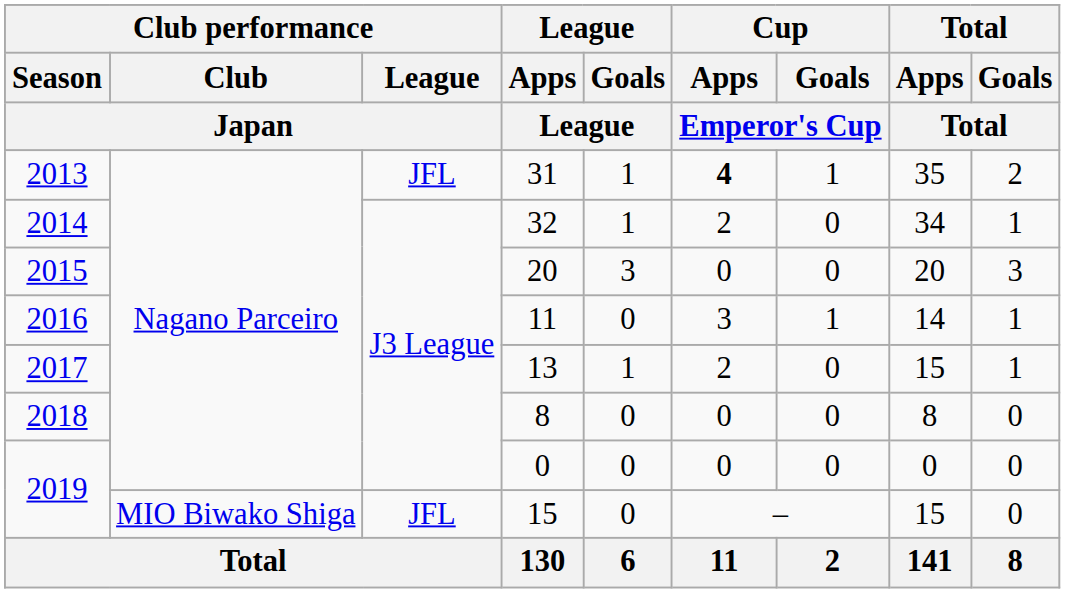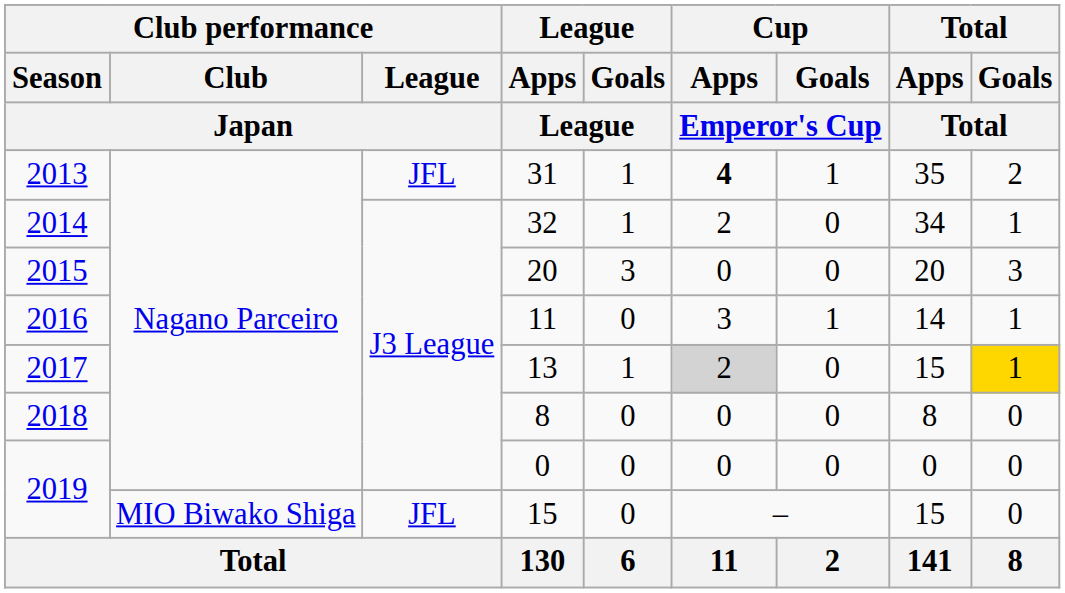13 | Cup / Apps / Emperor's Cup: no background -> lightgrey background
13 | Total / Goals / Total: no background -> gold background
